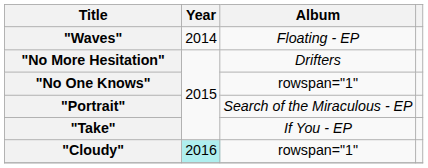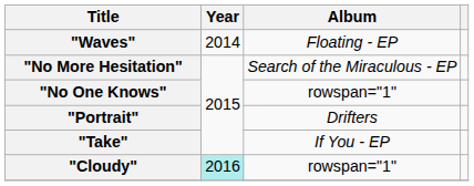"No More Hesitation" | Album: Drifters -> Search of the Miraculous - EP
"Portrait" | Album: Search of the Miraculous - EP -> Drifters
